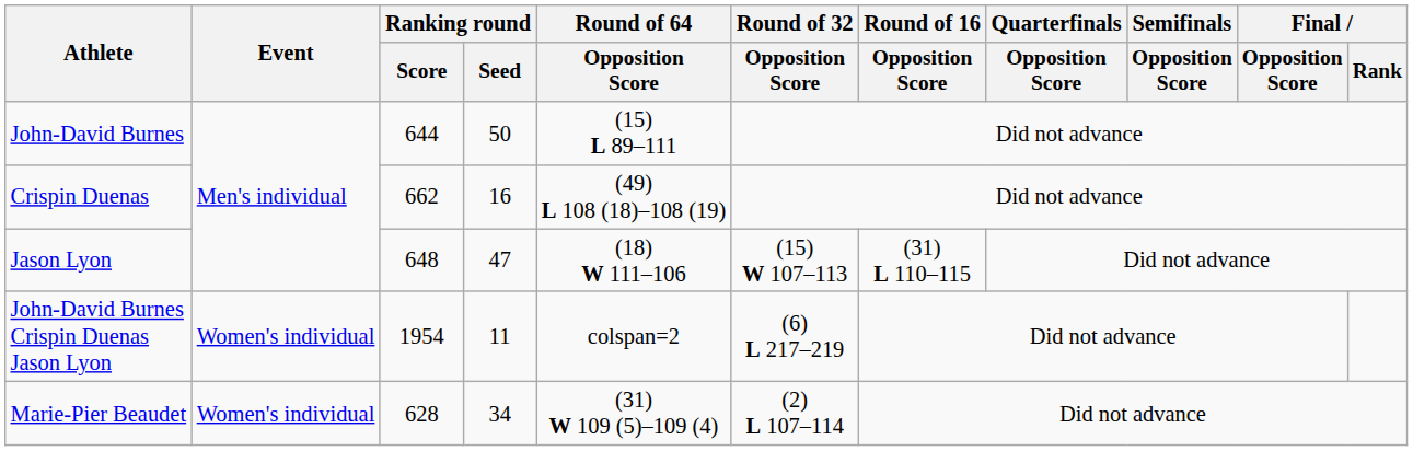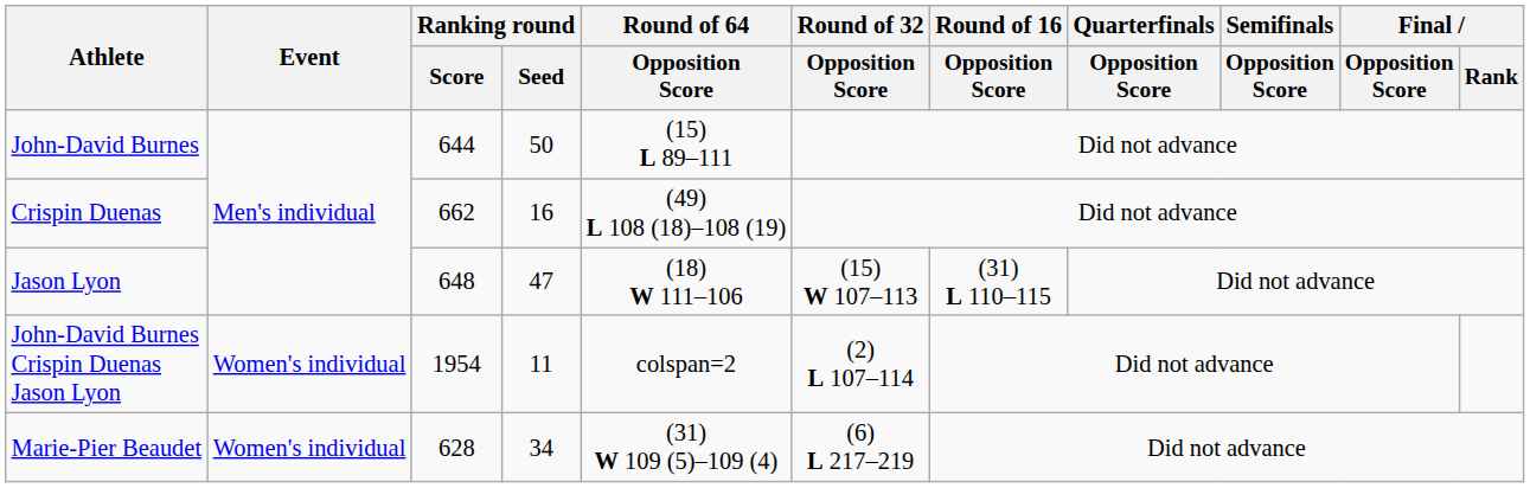John-David Burnes Crispin Duenas Jason Lyon | Round of 32 / Opposition Score: (6) L 217–219 -> (2) L 107–114
Marie-Pier Beaudet | Round of 32 / Opposition Score: (2) L 107–114 -> (6) L 217–219
